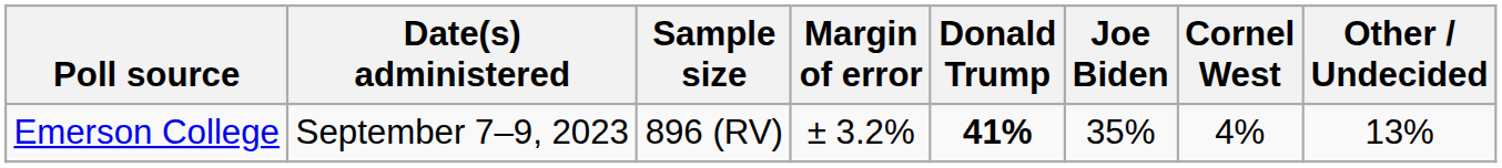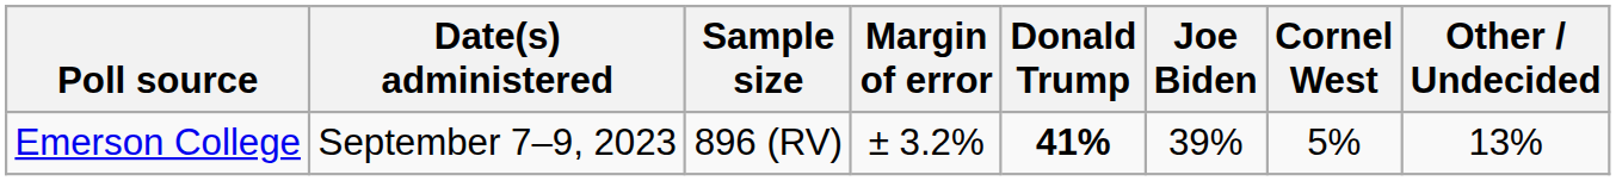Emerson College | Joe Biden: 35% -> 39%
Emerson College | Cornel West: 4% -> 5%
